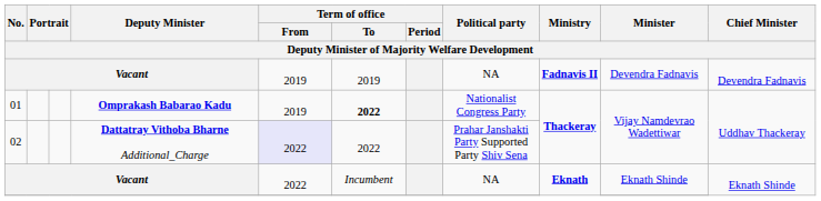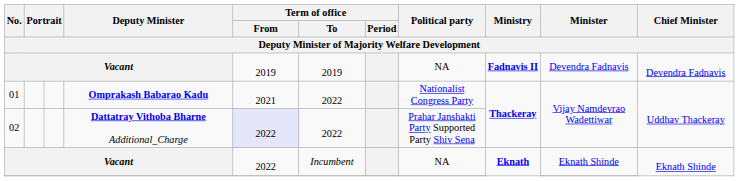01 | Term of office / From: 2019 -> 2021
01 | Term of office / To: bold -> normal
